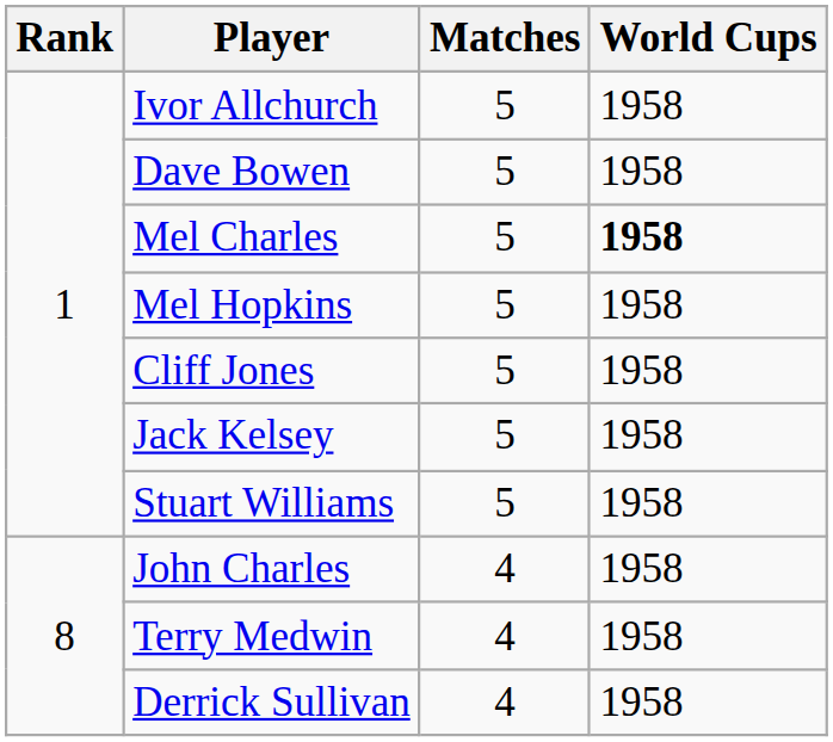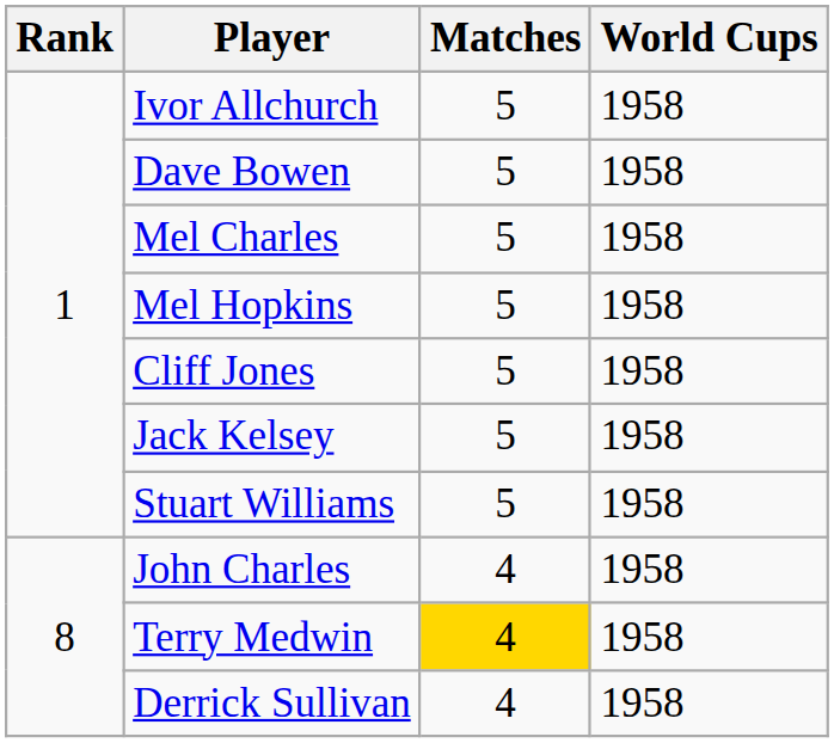Mel Charles | World Cups: bold -> normal
Terry Medwin | Matches: no background -> gold background
